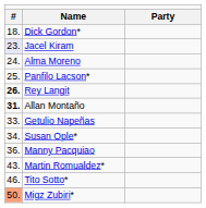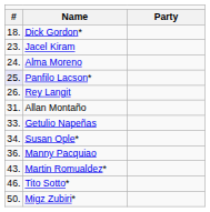Jacel Kiram | column 1: lavender background -> no background
Panfilo Lacson* | column 1: no background -> lavender background
Rey Langit | column 1: bold -> normal
Allan Montaño | column 1: bold -> normal
Migz Zubiri* | column 1: lightsalmon background -> no background
